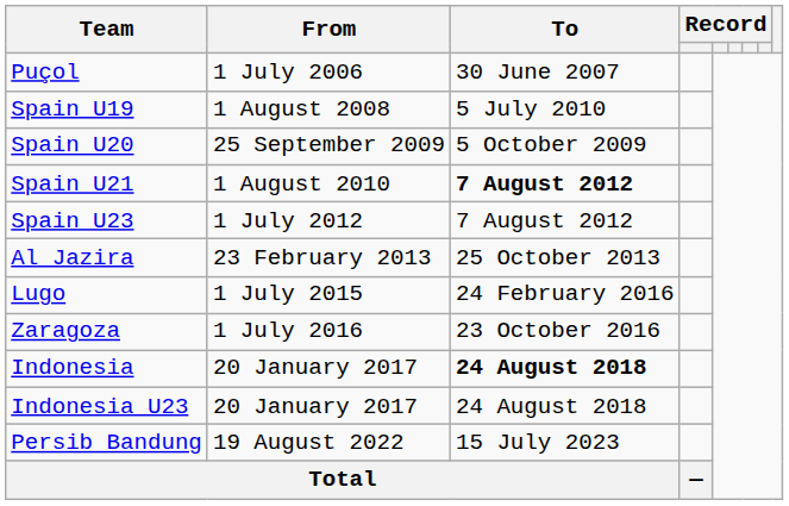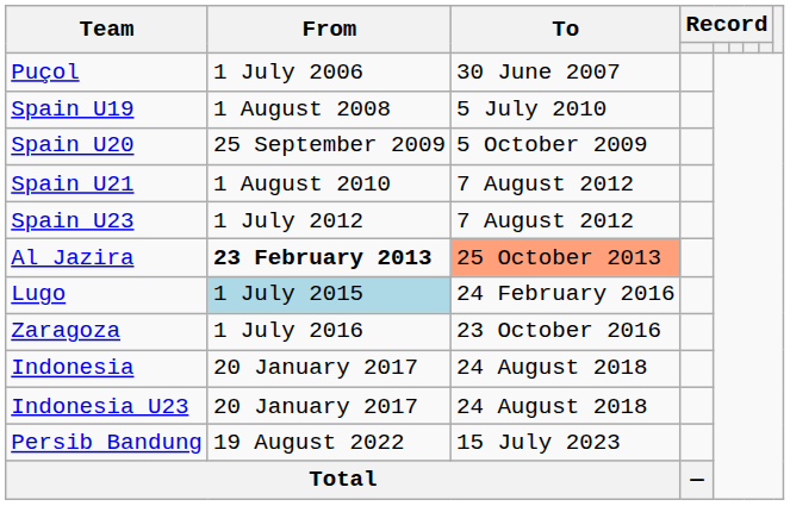Spain U21 | To: bold -> normal
Al Jazira | From: normal -> bold
Al Jazira | To: no background -> lightsalmon background
Lugo | From: no background -> lightblue background
Indonesia | To: bold -> normal
